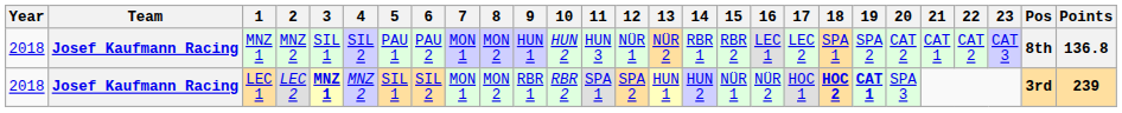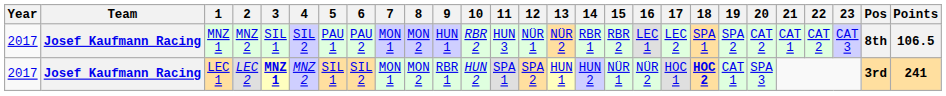row 2 | Year: 2018 -> 2017
row 2 | 10: HUN 2 -> RBR 2
row 2 | Points: 136.8 -> 106.5
row 3 | Year: 2018 -> 2017
row 3 | 10: RBR 2 -> HUN 2
row 3 | 19: bold -> normal
row 3 | Points: 239 -> 241
